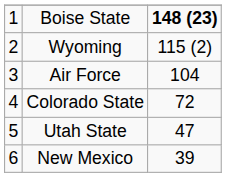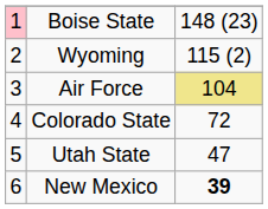Boise State | column 1: no background -> pink background
Boise State | column 3: bold -> normal
Air Force | column 3: no background -> khaki background
New Mexico | column 3: normal -> bold
